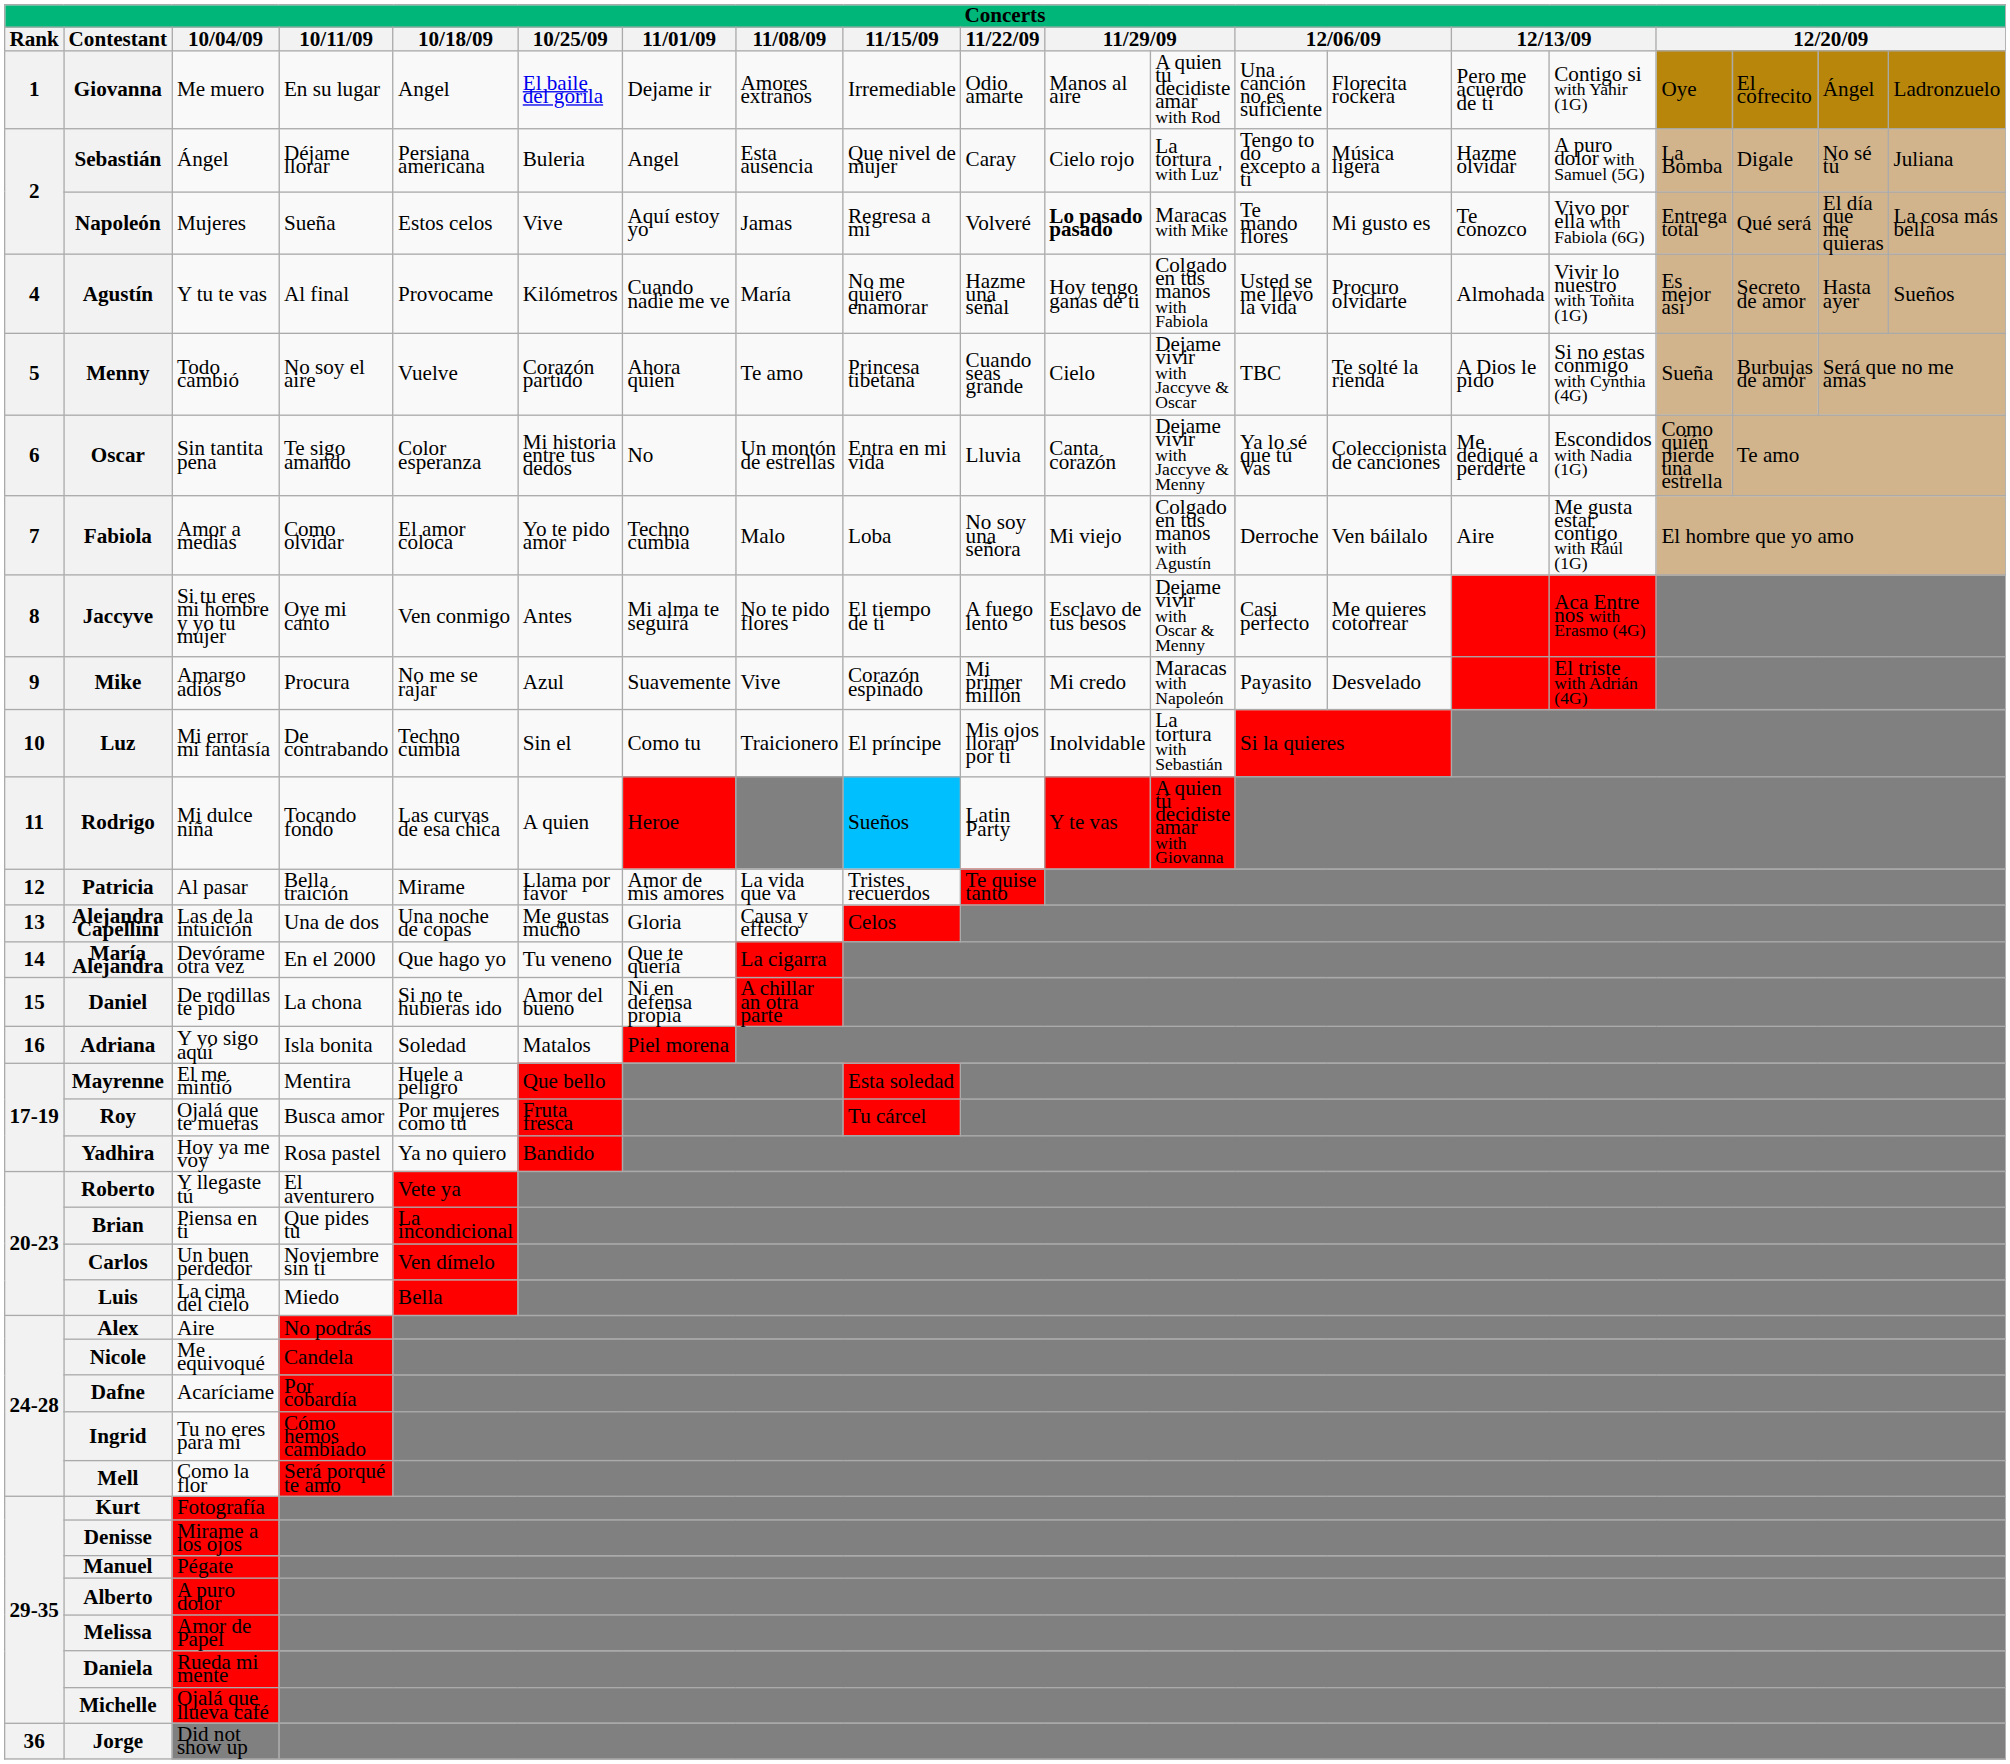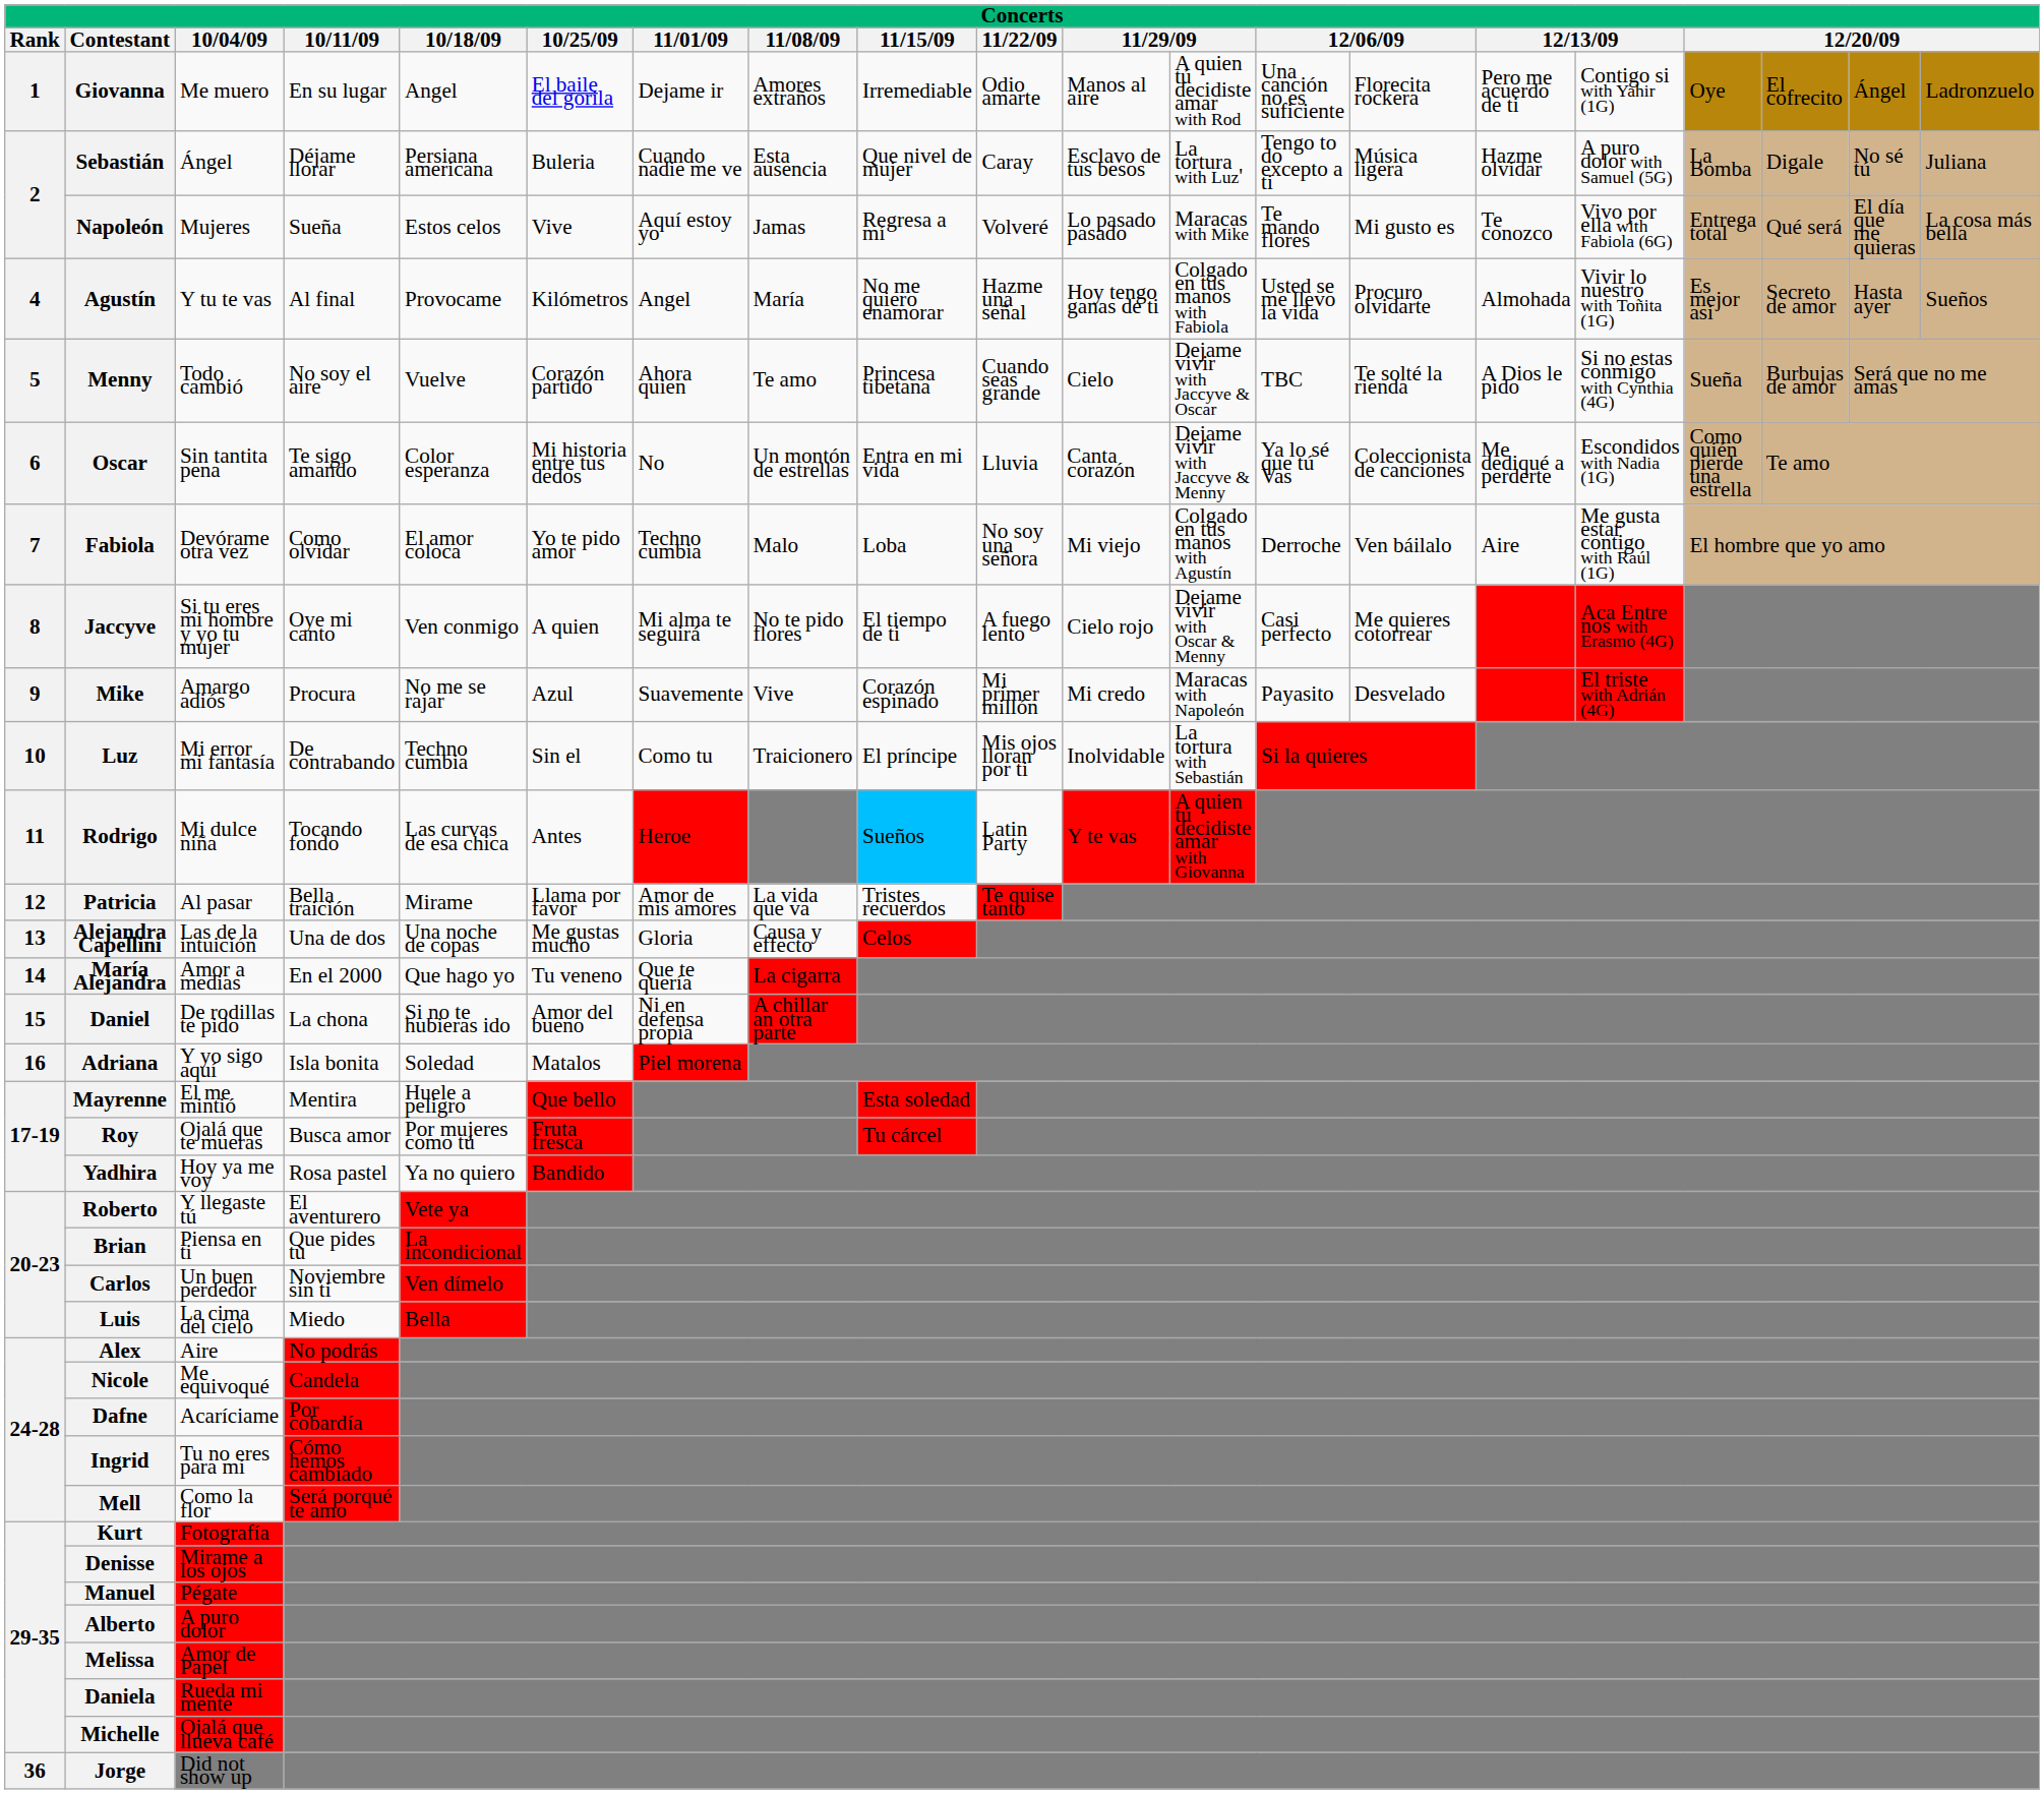Sebastián | Concerts / 11/01/09: Angel -> Cuando nadie me ve
Sebastián | column 11: Cielo rojo -> Esclavo de tus besos
Napoleón | column 11: bold -> normal
Agustín | Concerts / 11/01/09: Cuando nadie me ve -> Angel
Fabiola | Concerts / 10/04/09: Amor a medias -> Devórame otra vez
Jaccyve | Concerts / 10/25/09: Antes -> A quien
Jaccyve | column 11: Esclavo de tus besos -> Cielo rojo
Rodrigo | Concerts / 10/25/09: A quien -> Antes
María Alejandra | Concerts / 10/04/09: Devórame otra vez -> Amor a medias
